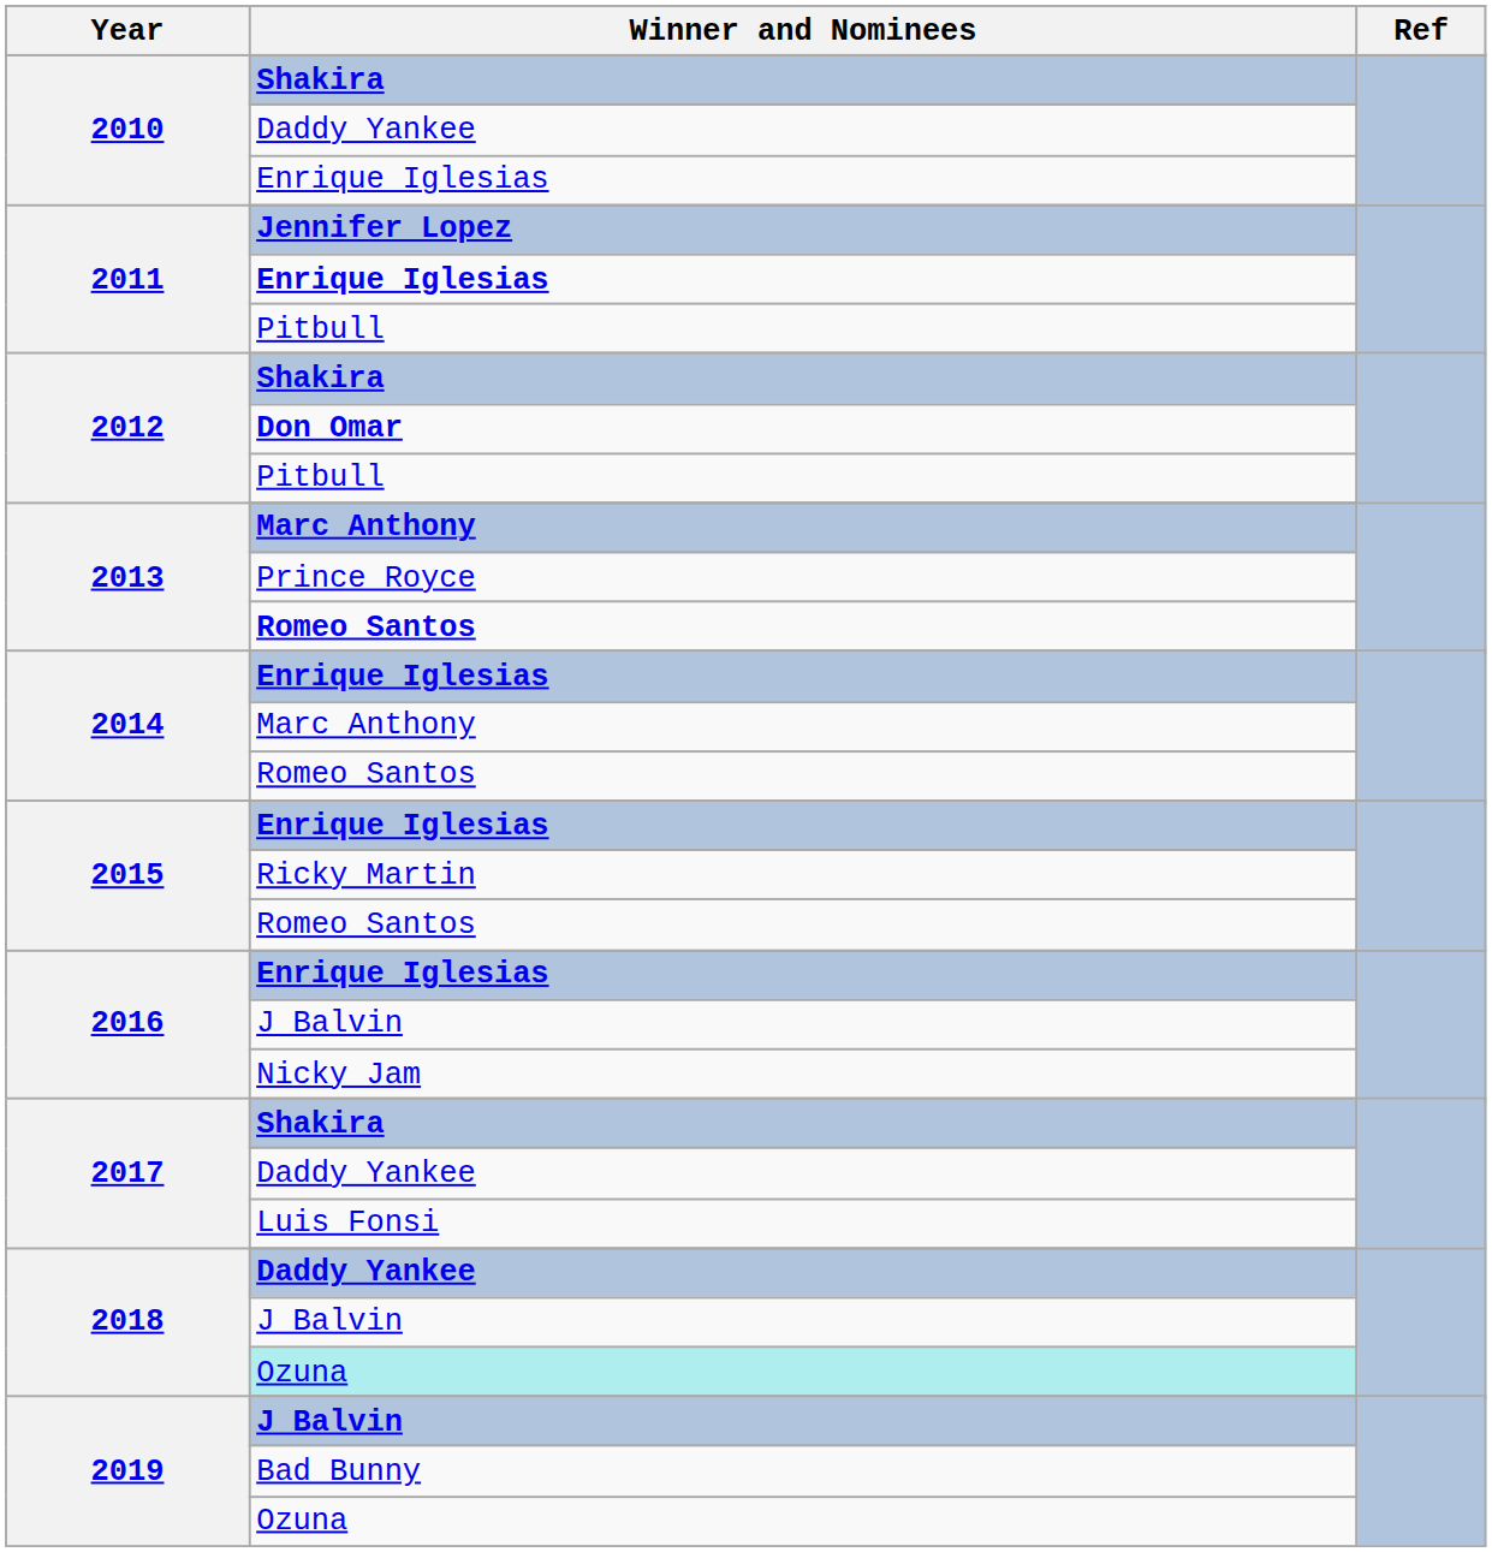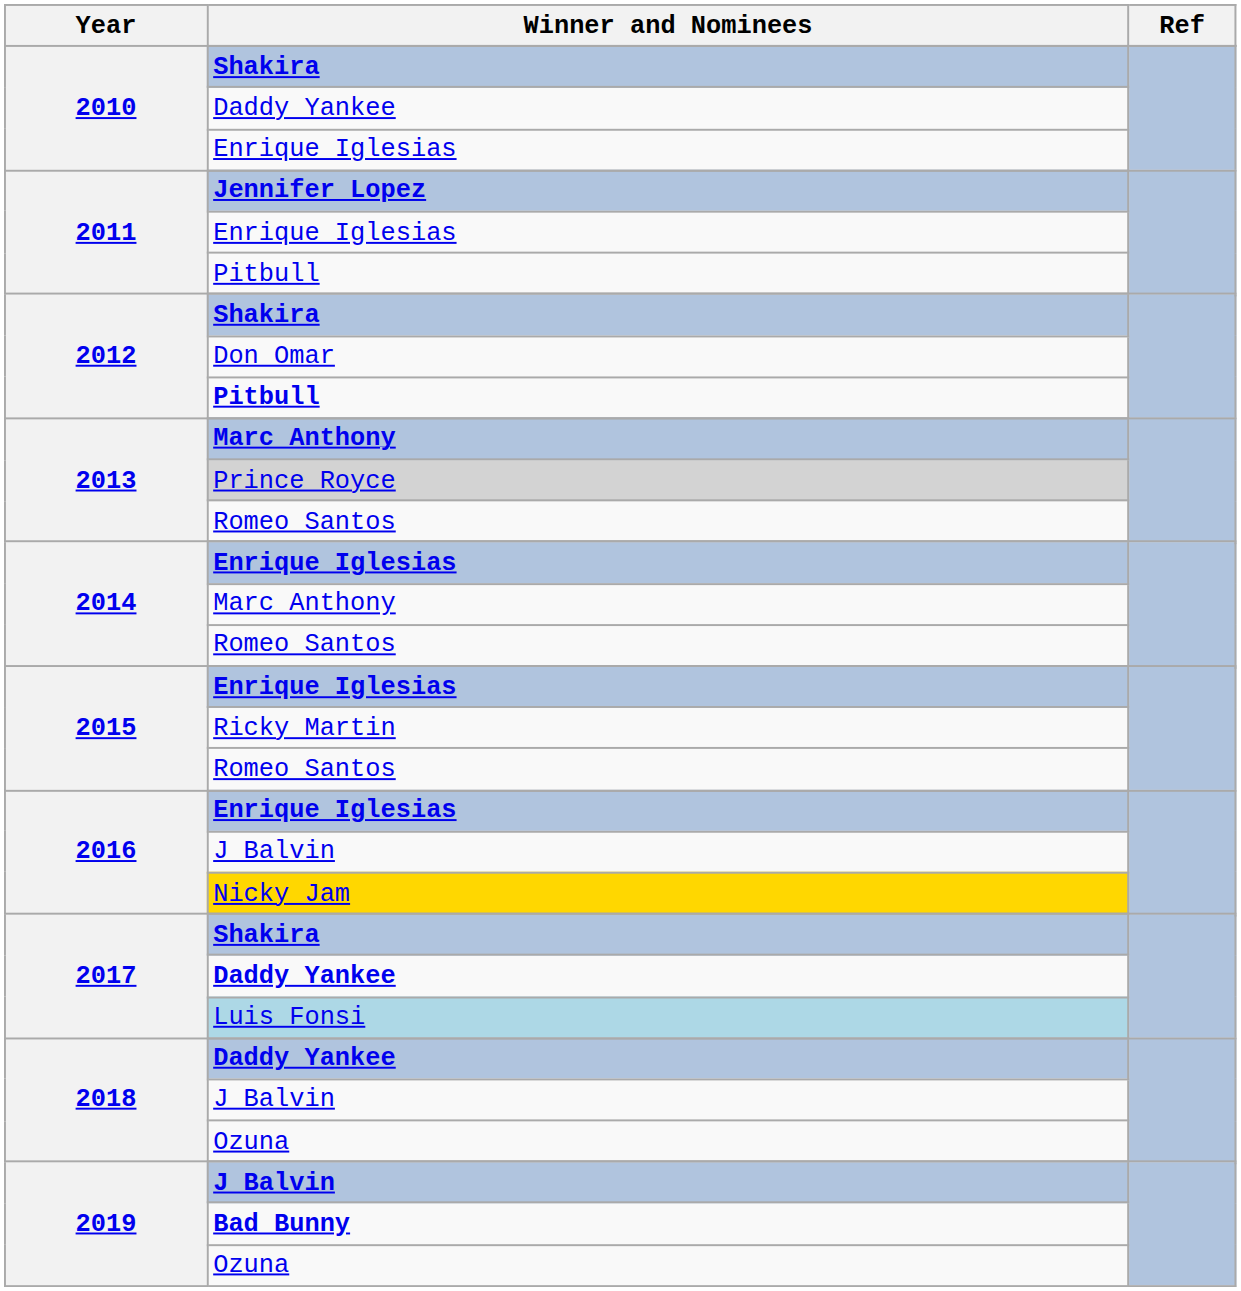2011 / Enrique Iglesias | Winner and Nominees: bold -> normal
Don Omar | Winner and Nominees: bold -> normal
2012 / Pitbull | Winner and Nominees: normal -> bold
Prince Royce | Winner and Nominees: no background -> lightgrey background
2013 / Romeo Santos | Winner and Nominees: bold -> normal
Nicky Jam | Winner and Nominees: no background -> gold background
2017 / Daddy Yankee | Winner and Nominees: normal -> bold
Luis Fonsi | Winner and Nominees: no background -> lightblue background
2018 / Ozuna | Winner and Nominees: paleturquoise background -> no background
Bad Bunny | Winner and Nominees: normal -> bold
